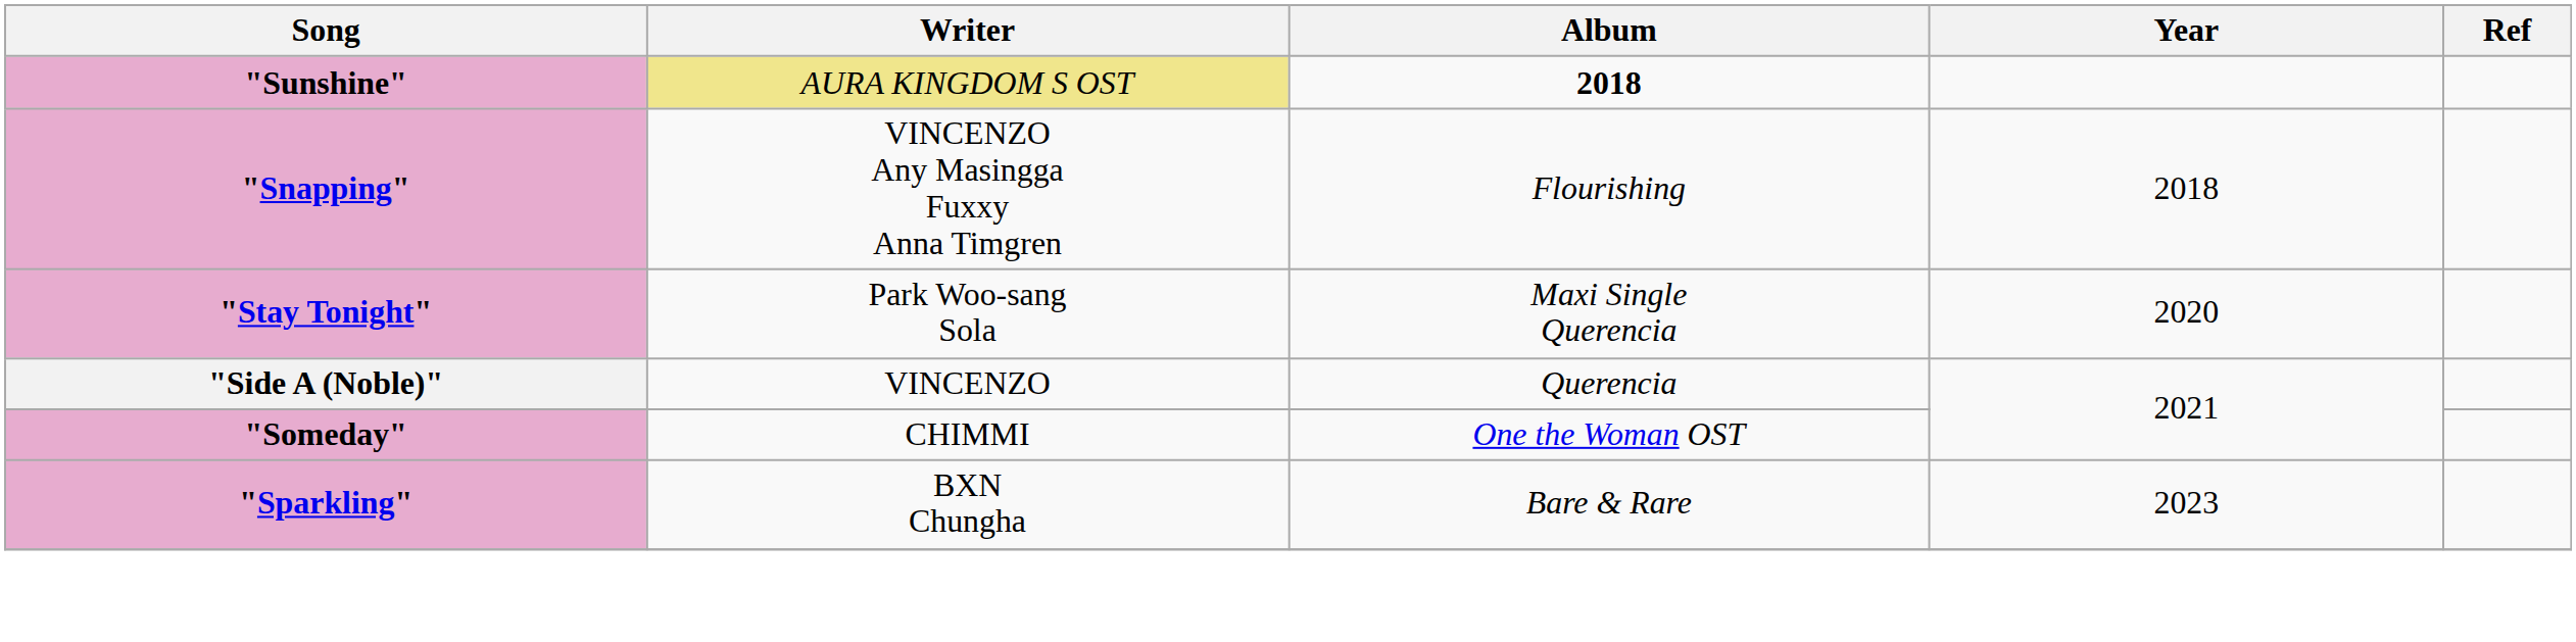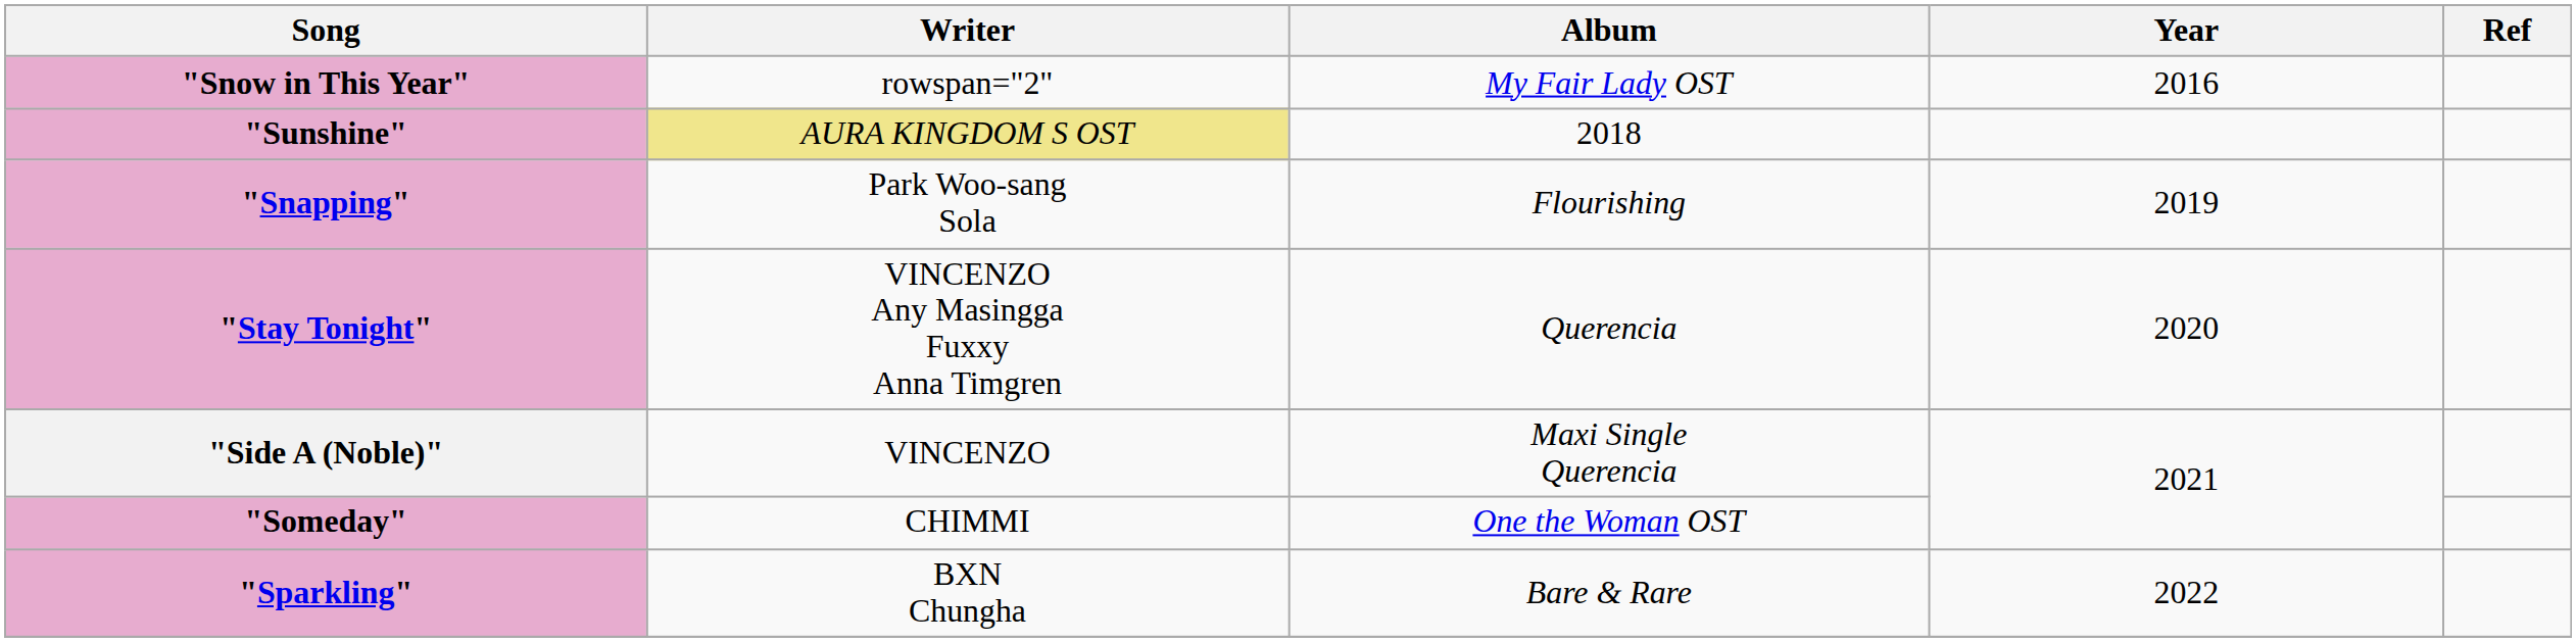+ row: "Snow in This Year" | rowspan="2" | My Fair Lady OST | 2016
"Sunshine" | Album: bold -> normal
"Snapping" | Writer: VINCENZO Any Masingga Fuxxy Anna Timgren -> Park Woo-sang Sola
"Snapping" | Year: 2018 -> 2019
"Stay Tonight" | Writer: Park Woo-sang Sola -> VINCENZO Any Masingga Fuxxy Anna Timgren
"Stay Tonight" | Album: Maxi Single Querencia -> Querencia
"Side A (Noble)" | Album: Querencia -> Maxi Single Querencia
"Sparkling" | Year: 2023 -> 2022
